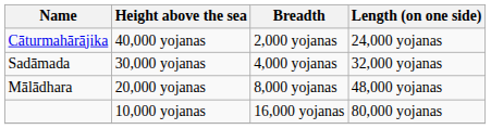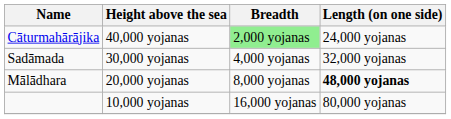Cāturmahārājika | Breadth: no background -> lightgreen background
Mālādhara | Length (on one side): normal -> bold
